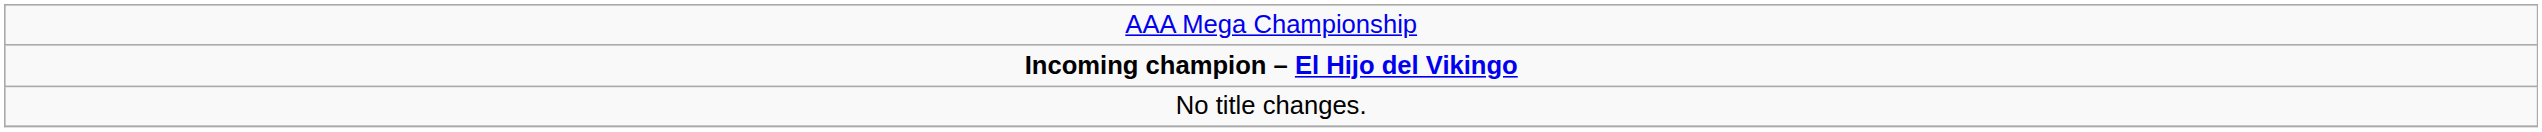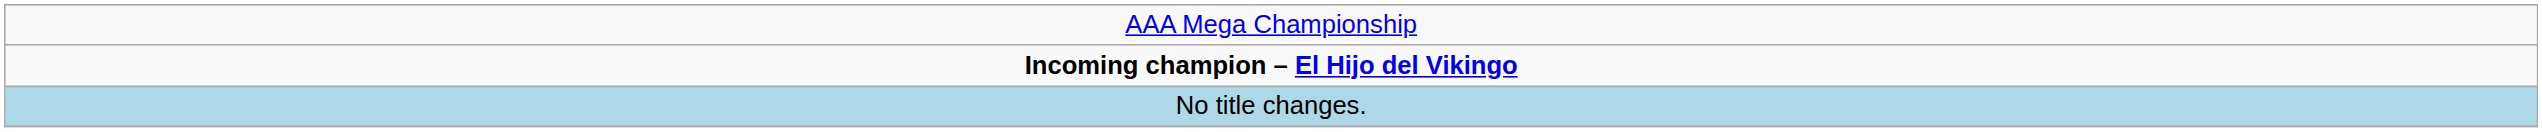No title changes. | column 1: no background -> lightblue background
